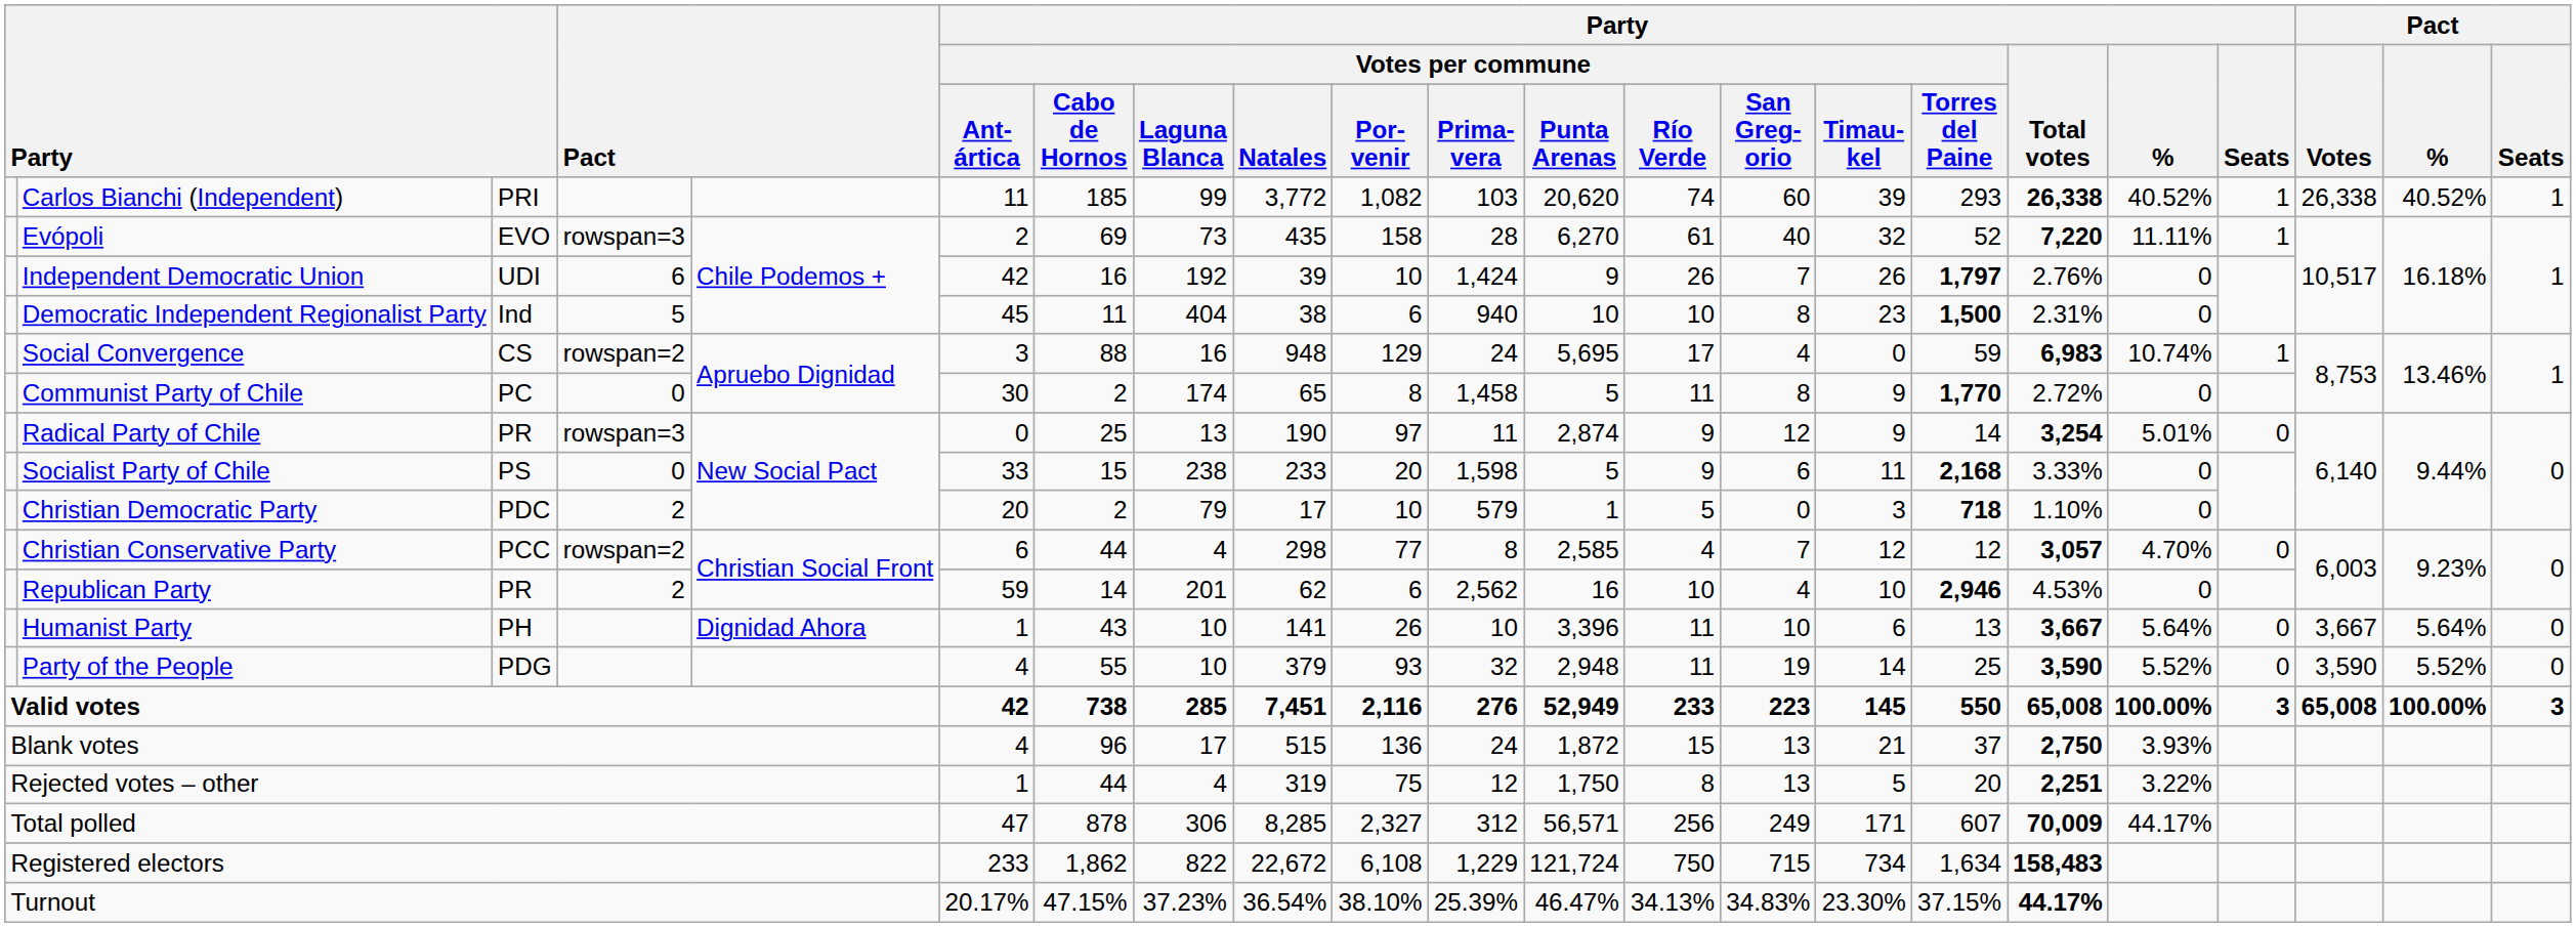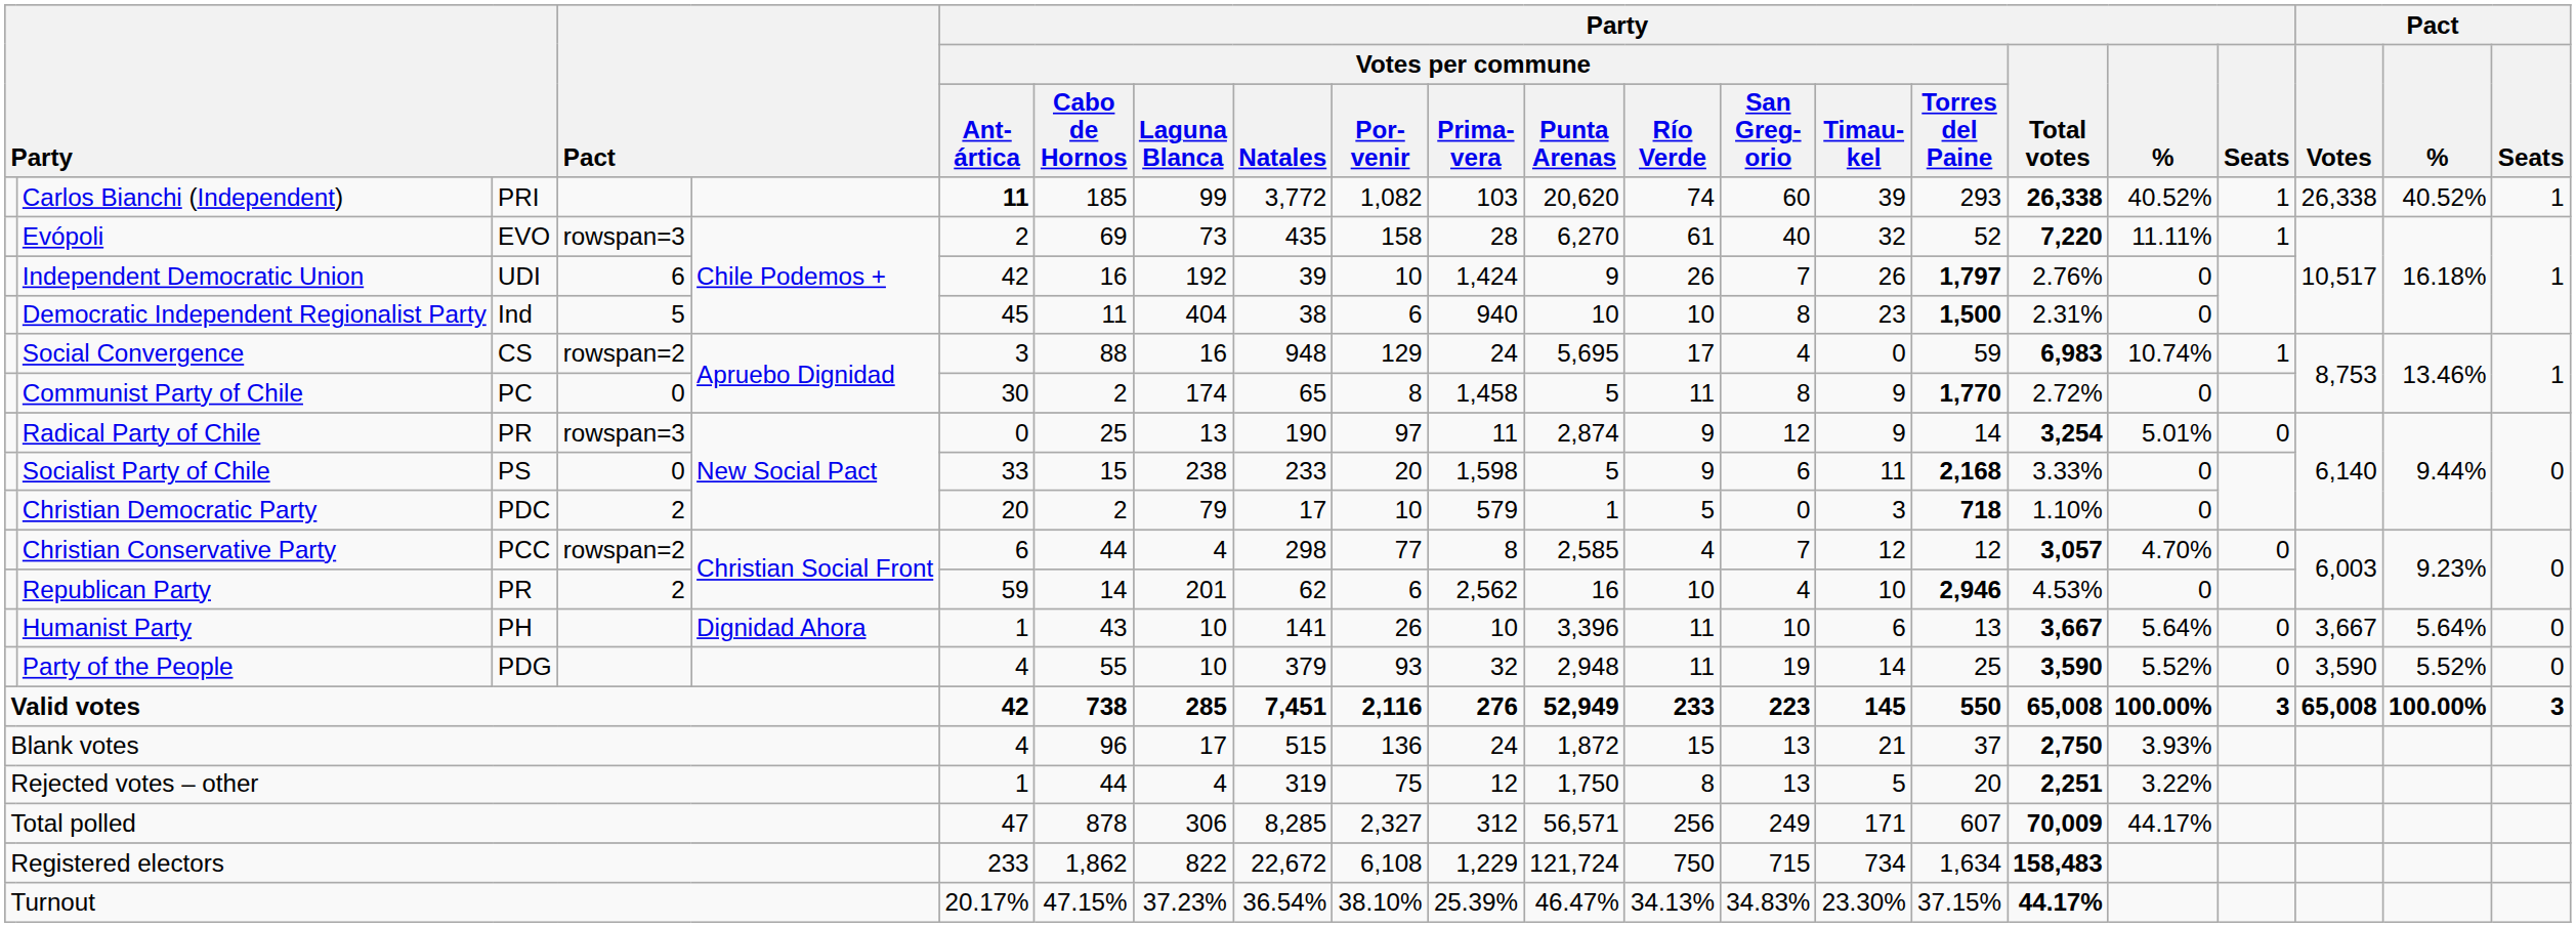Carlos Bianchi (Independent) | Party / Votes per commune / Ant- ártica: normal -> bold
